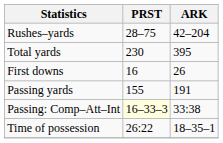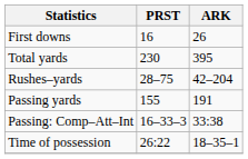rows swapped: First downs <-> Rushes–yards
Passing: Comp–Att–Int | PRST: lightyellow background -> no background
